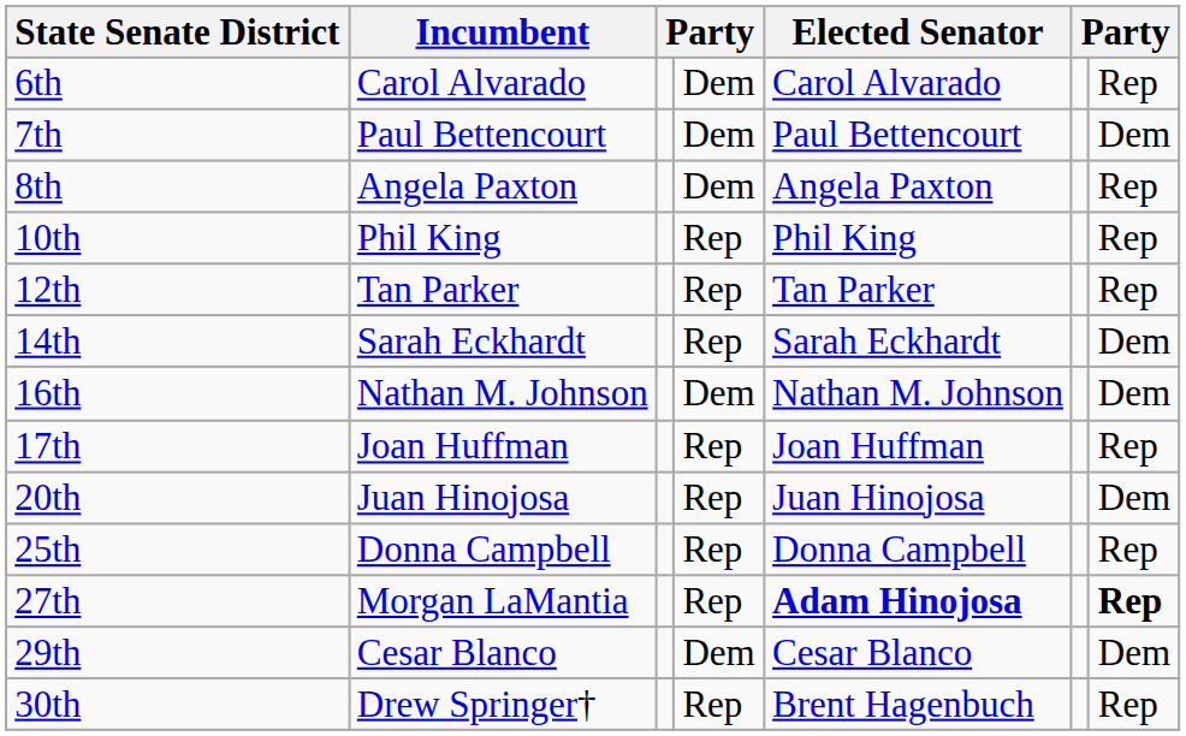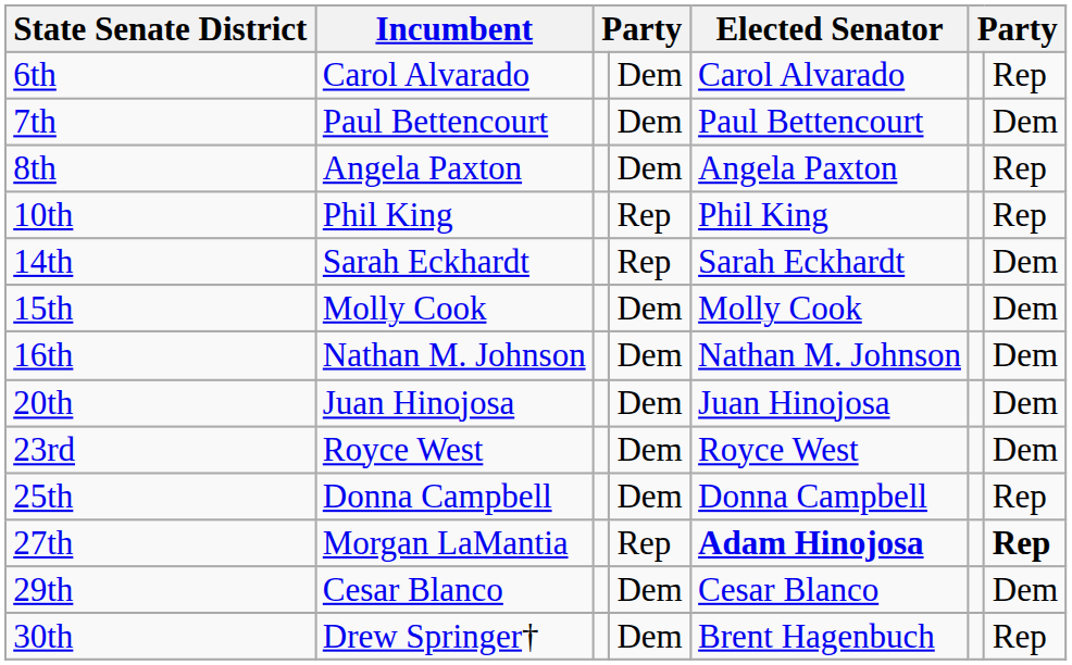- row: 12th | Tan Parker | Rep | Tan Parker | Rep
+ row: 15th | Molly Cook | Dem | Molly Cook | Dem
- row: 17th | Joan Huffman | Rep | Joan Huffman | Rep
20th | column 4: Rep -> Dem
+ row: 23rd | Royce West | Dem | Royce West | Dem
25th | column 4: Rep -> Dem
30th | column 4: Rep -> Dem
